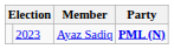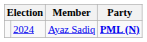Ayaz Sadiq | column 2: 2023 -> 2024
